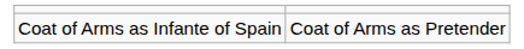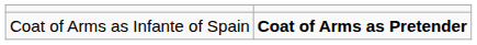Coat of Arms as Infante of Spain | column 2: normal -> bold
